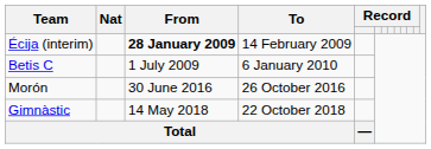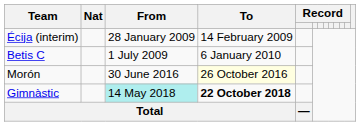Écija (interim) | From: bold -> normal
Morón | To: no background -> lightyellow background
Gimnàstic | From: no background -> paleturquoise background
Gimnàstic | To: normal -> bold
